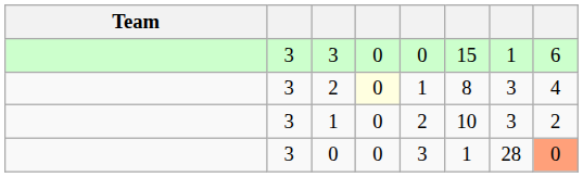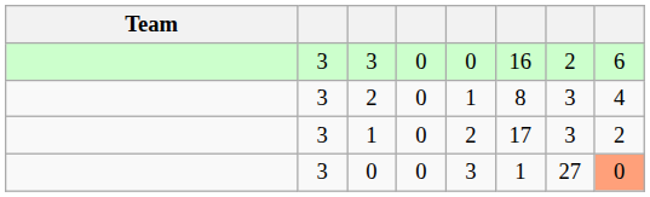row 2 | column 6: 15 -> 16
row 2 | column 7: 1 -> 2
row 3 | column 4: lightyellow background -> no background
row 4 | column 6: 10 -> 17
row 5 | column 7: 28 -> 27
